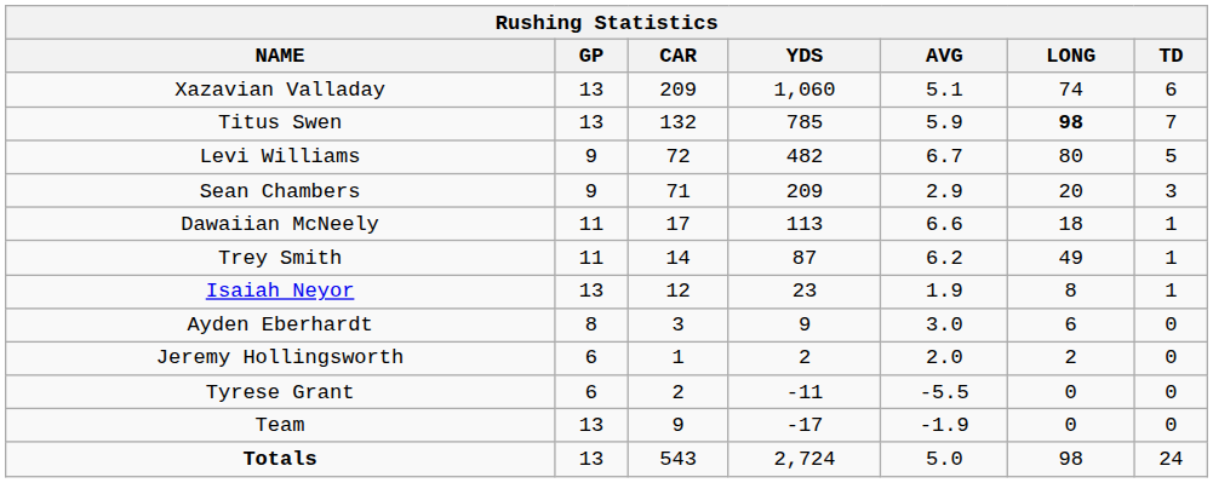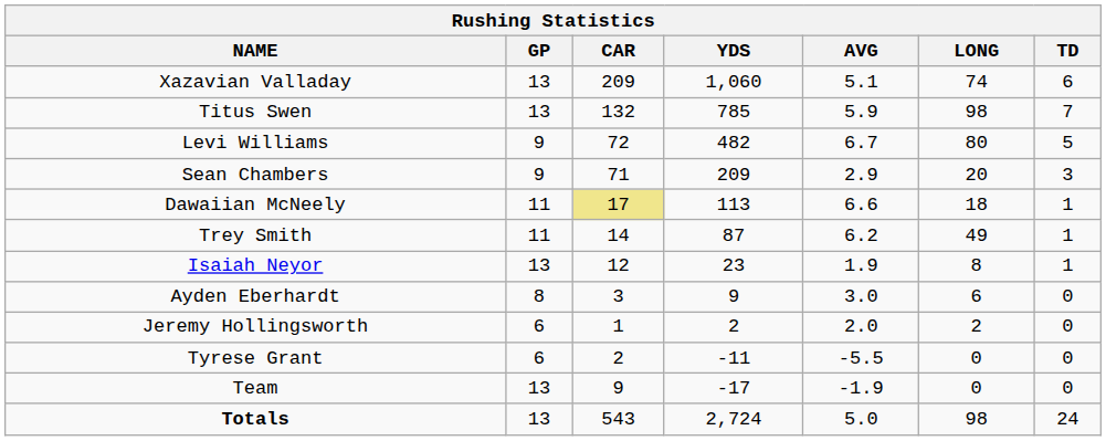Titus Swen | LONG: bold -> normal
Dawaiian McNeely | CAR: no background -> khaki background
